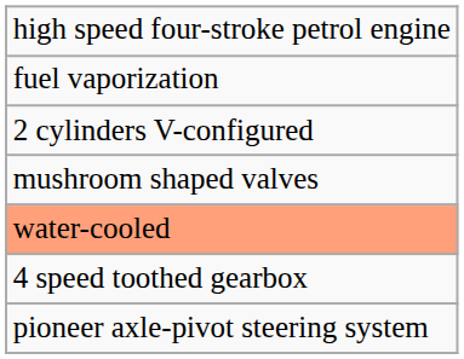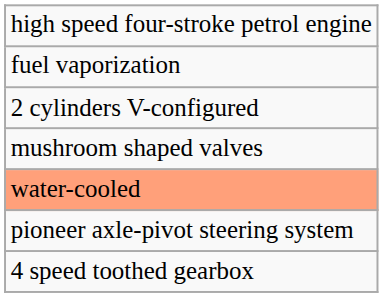row 6 | column 1: 4 speed toothed gearbox -> pioneer axle-pivot steering system
row 7 | column 1: pioneer axle-pivot steering system -> 4 speed toothed gearbox
